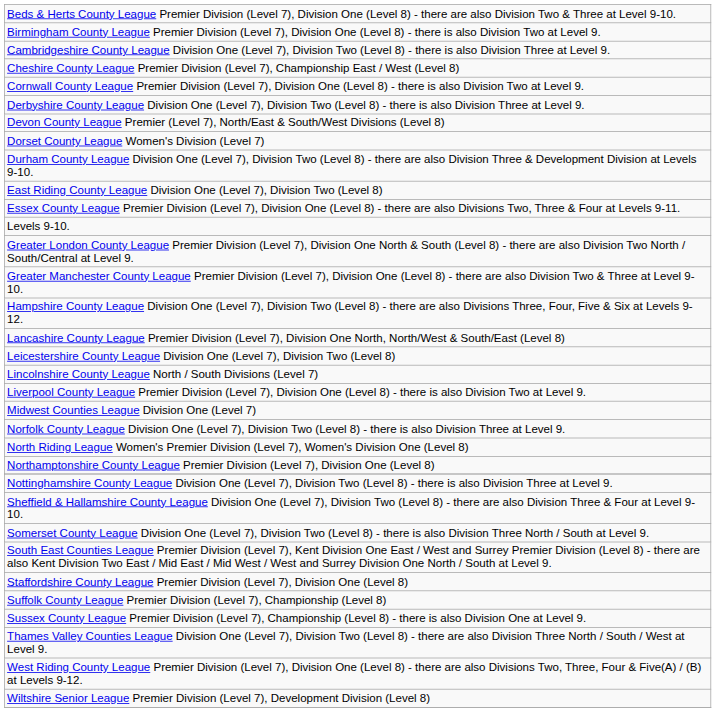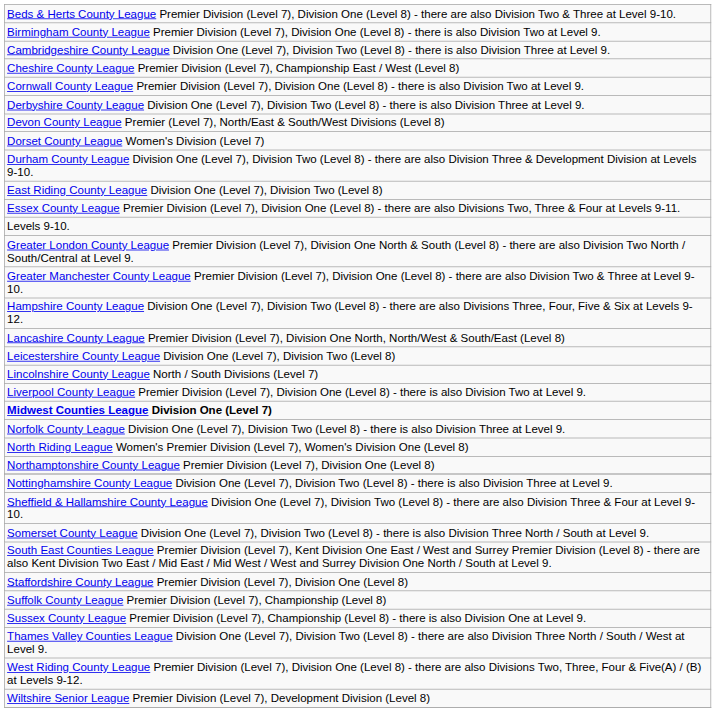row 20 | column 1: normal -> bold
